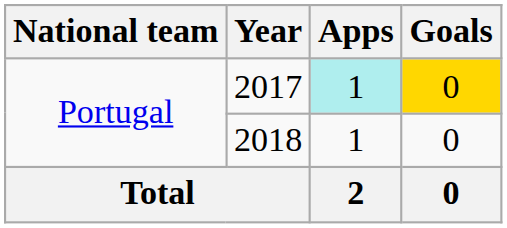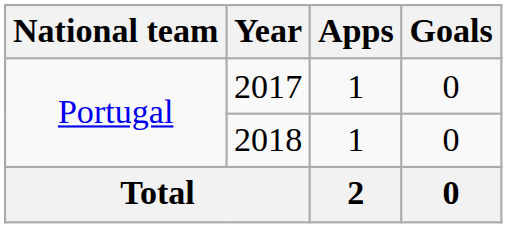2017 | Apps: paleturquoise background -> no background
2017 | Goals: gold background -> no background
